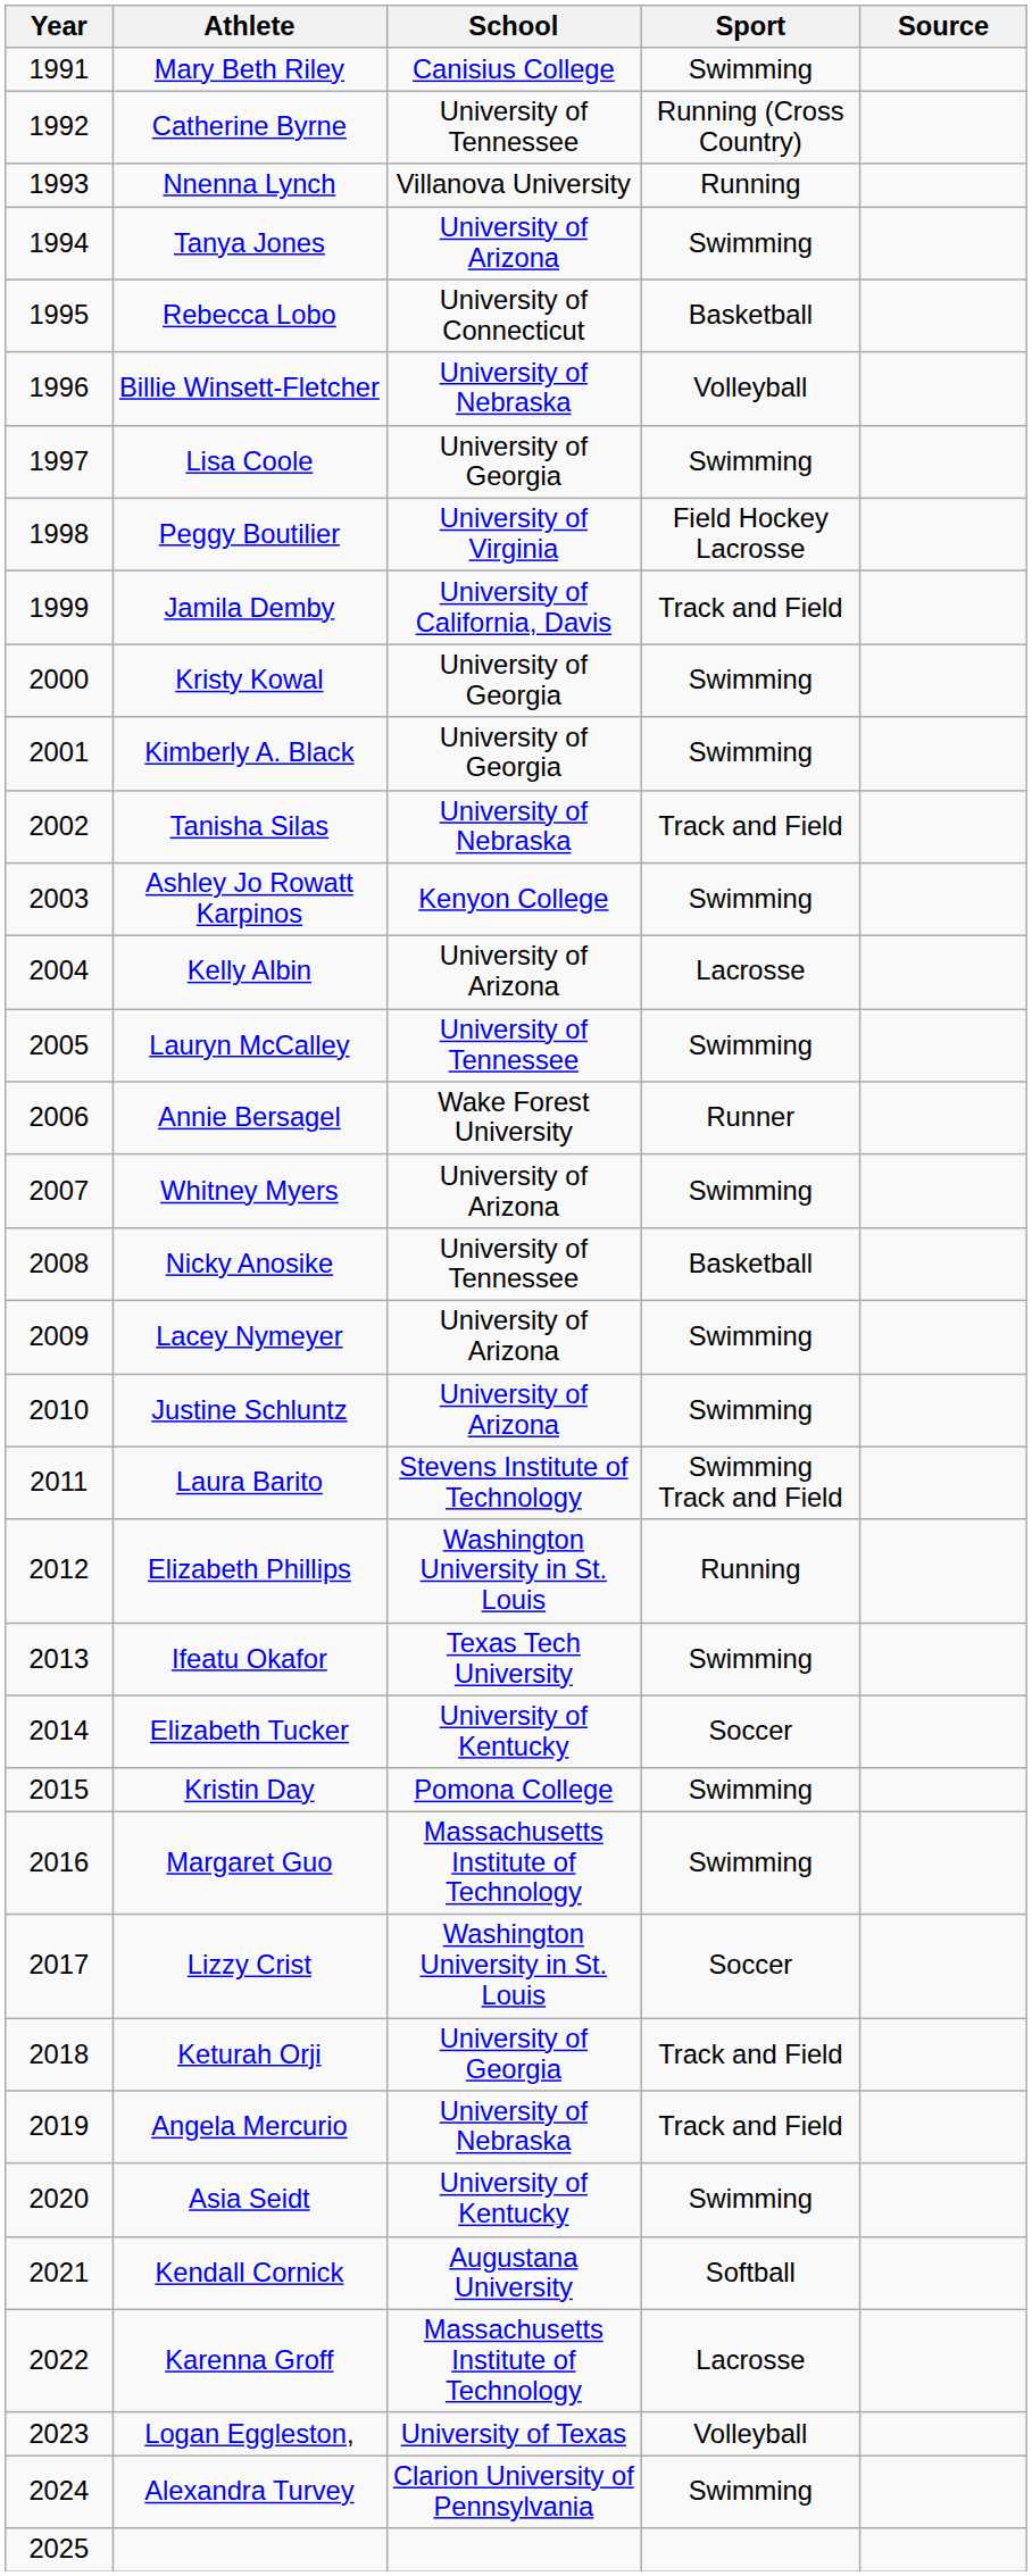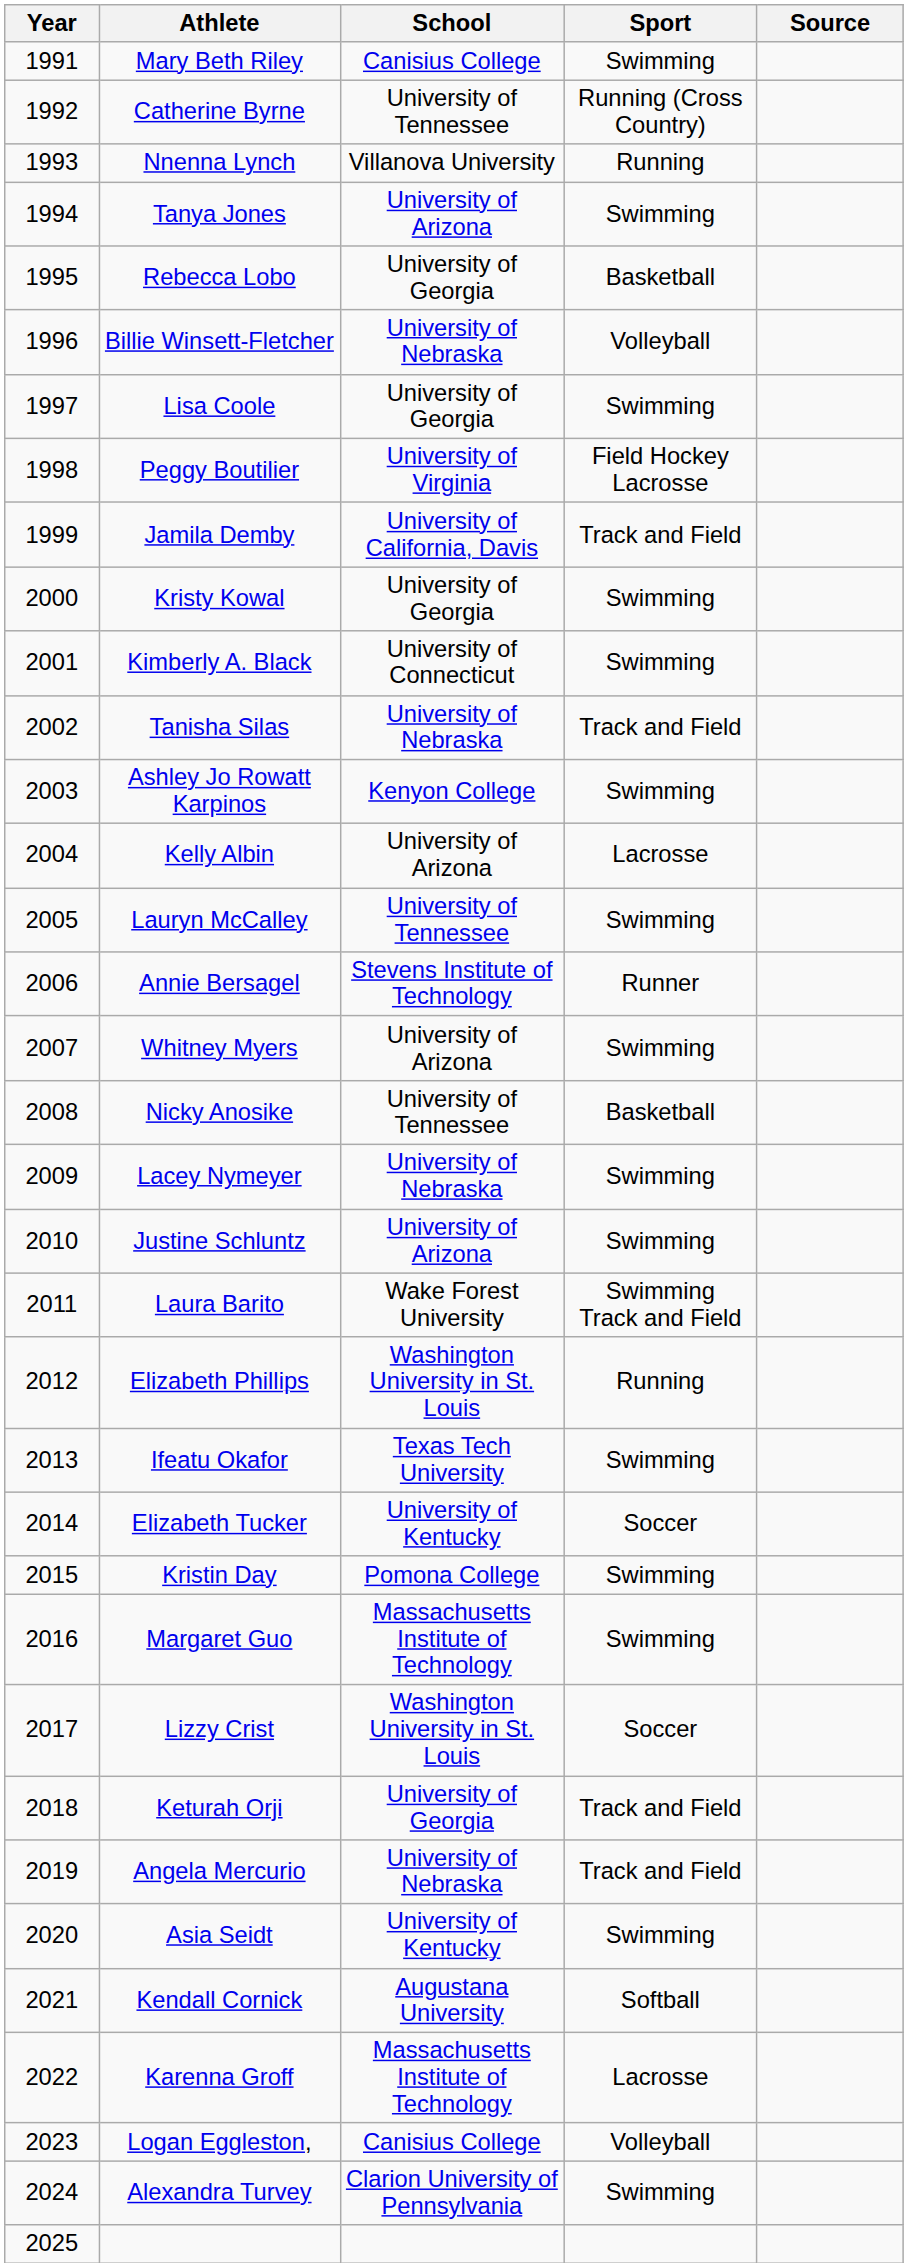Rebecca Lobo | School: University of Connecticut -> University of Georgia
Kimberly A. Black | School: University of Georgia -> University of Connecticut
Annie Bersagel | School: Wake Forest University -> Stevens Institute of Technology
Lacey Nymeyer | School: University of Arizona -> University of Nebraska
Laura Barito | School: Stevens Institute of Technology -> Wake Forest University
Logan Eggleston, | School: University of Texas -> Canisius College
